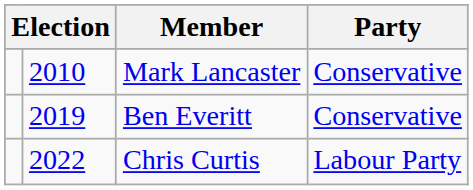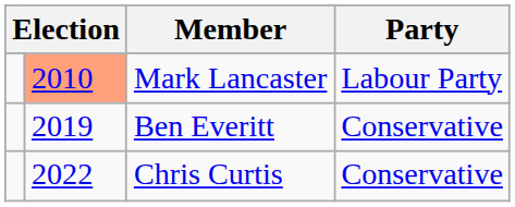Mark Lancaster | column 2: no background -> lightsalmon background
Mark Lancaster | Party: Conservative -> Labour Party
Chris Curtis | Party: Labour Party -> Conservative
